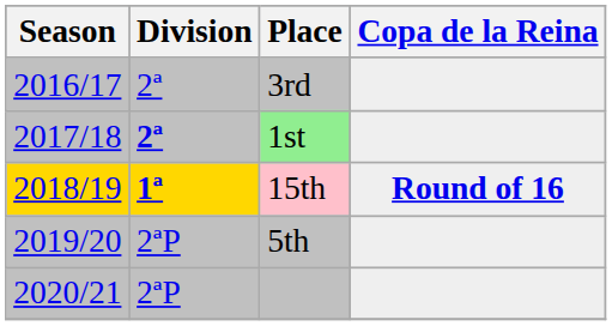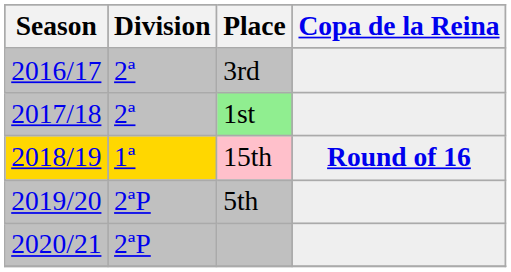1st | Division: bold -> normal
15th | Division: bold -> normal
